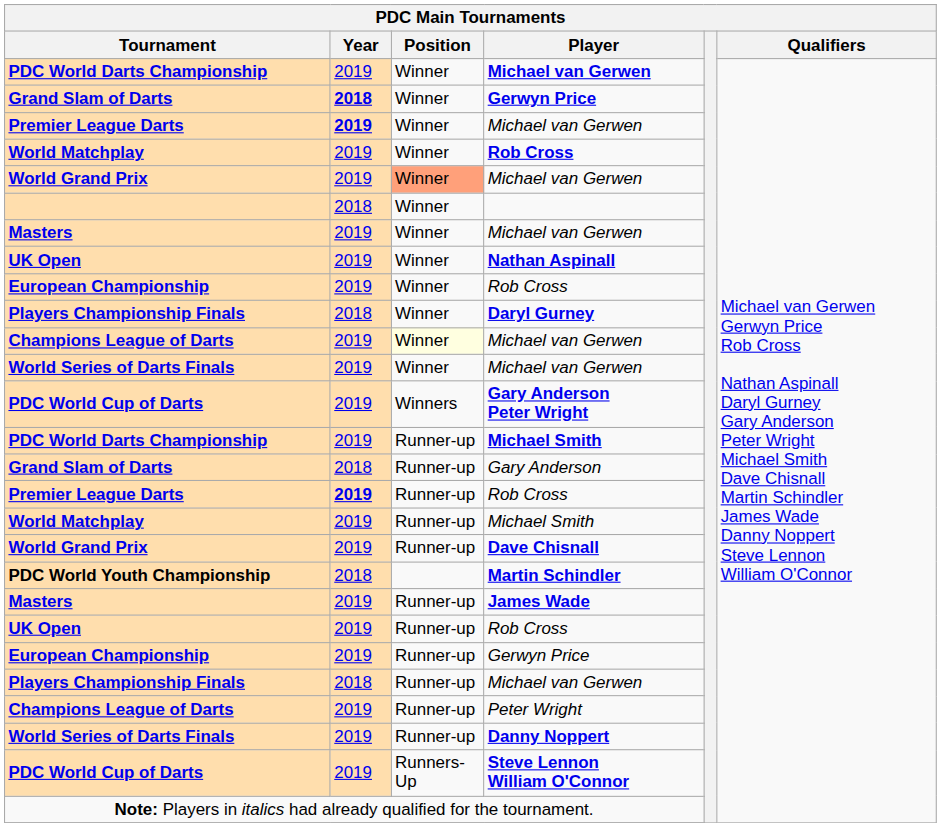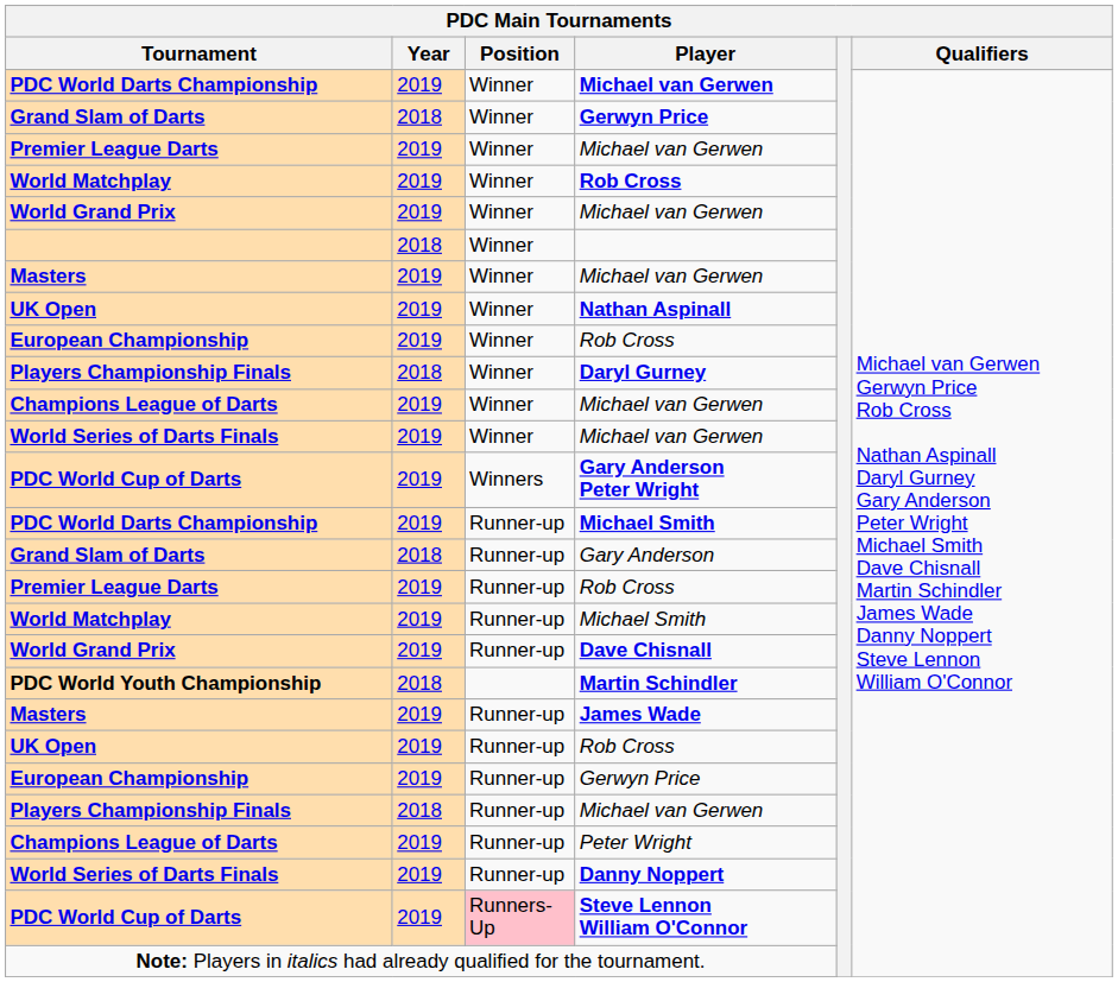Grand Slam of Darts / Gerwyn Price | Year: bold -> normal
Premier League Darts / Michael van Gerwen | Year: bold -> normal
World Grand Prix / Michael van Gerwen | Position: lightsalmon background -> no background
Champions League of Darts / Michael van Gerwen | Position: lightyellow background -> no background
Premier League Darts / Rob Cross | Year: bold -> normal
Steve Lennon William O'Connor | Position: no background -> pink background
